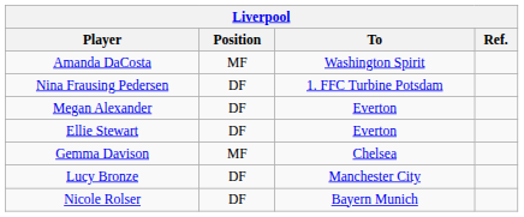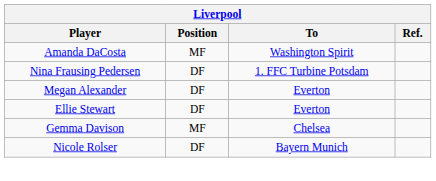- row: Lucy Bronze | DF | Manchester City
